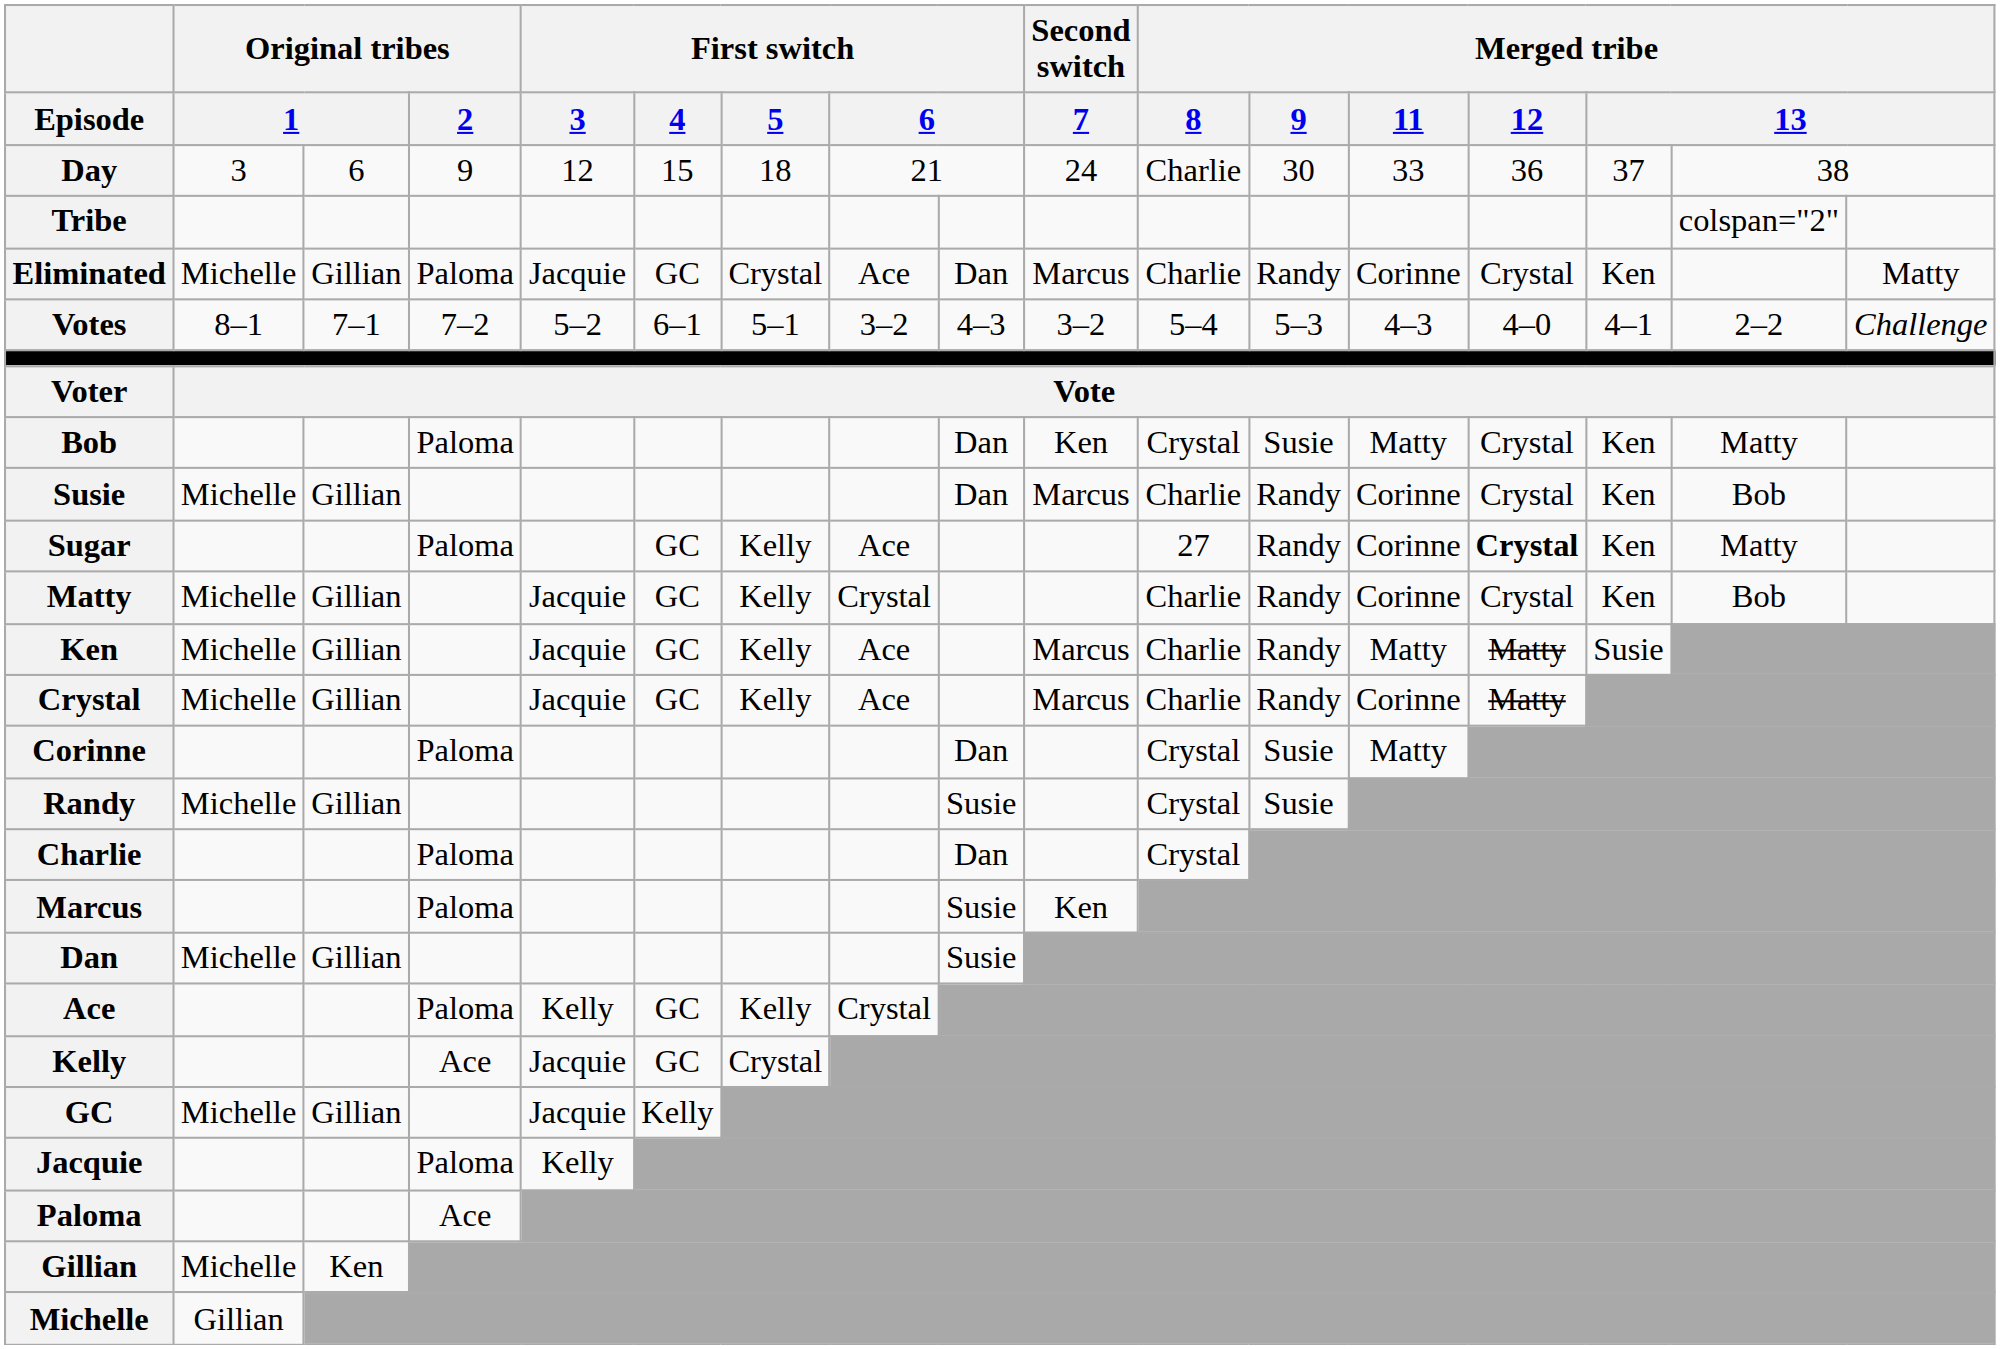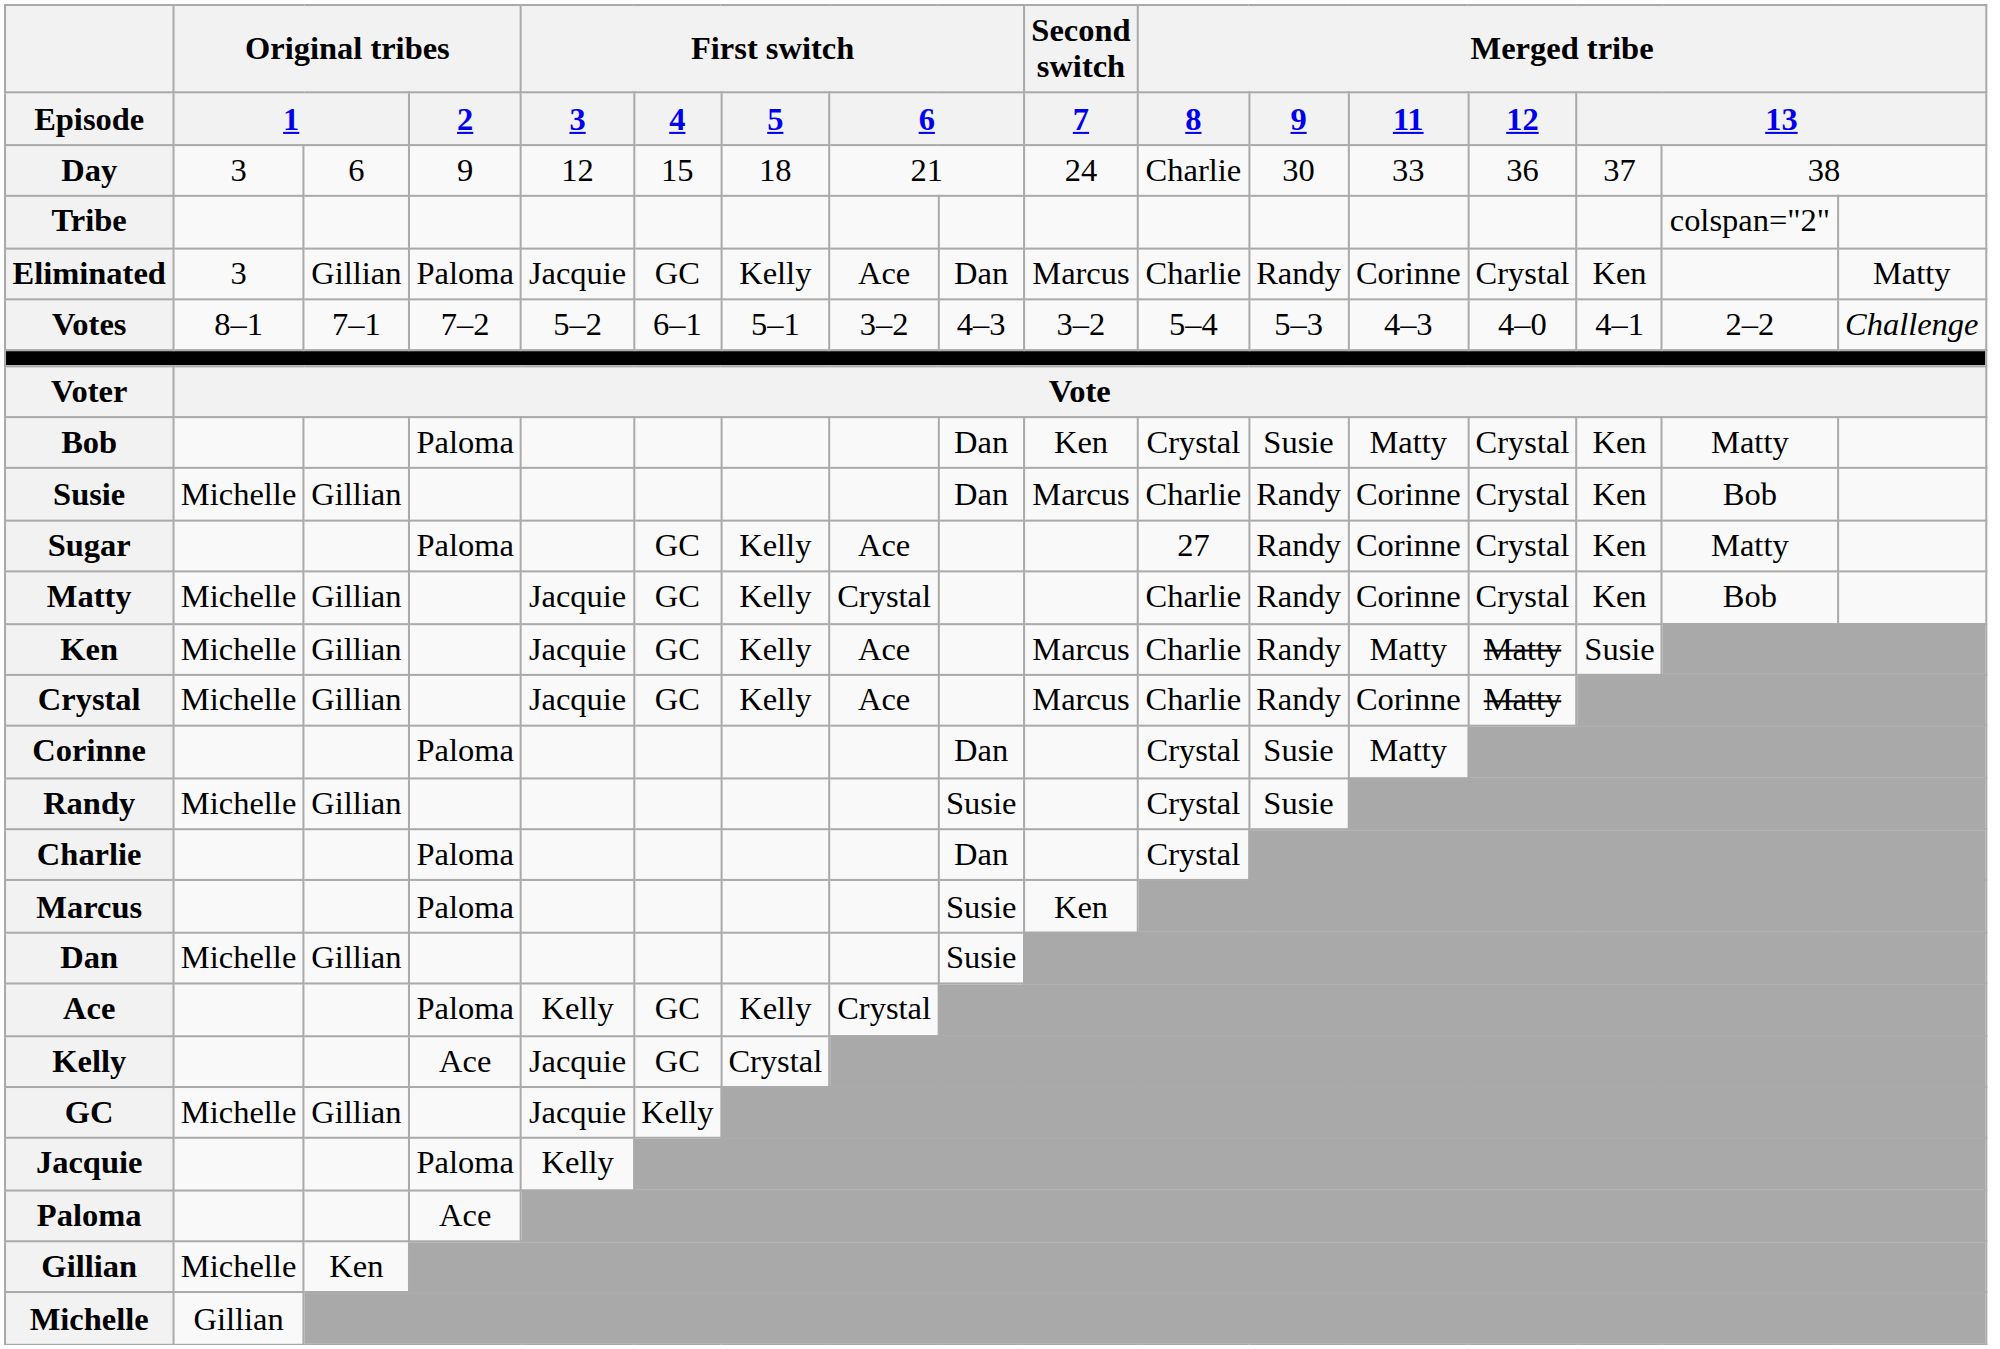Eliminated | column 2: Michelle -> 3
Eliminated | First switch / 5: Crystal -> Kelly
Sugar | Merged tribe / 12: bold -> normal
